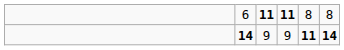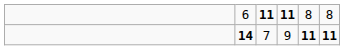row 2 | column 3: 9 -> 7
row 2 | column 6: 14 -> 11
